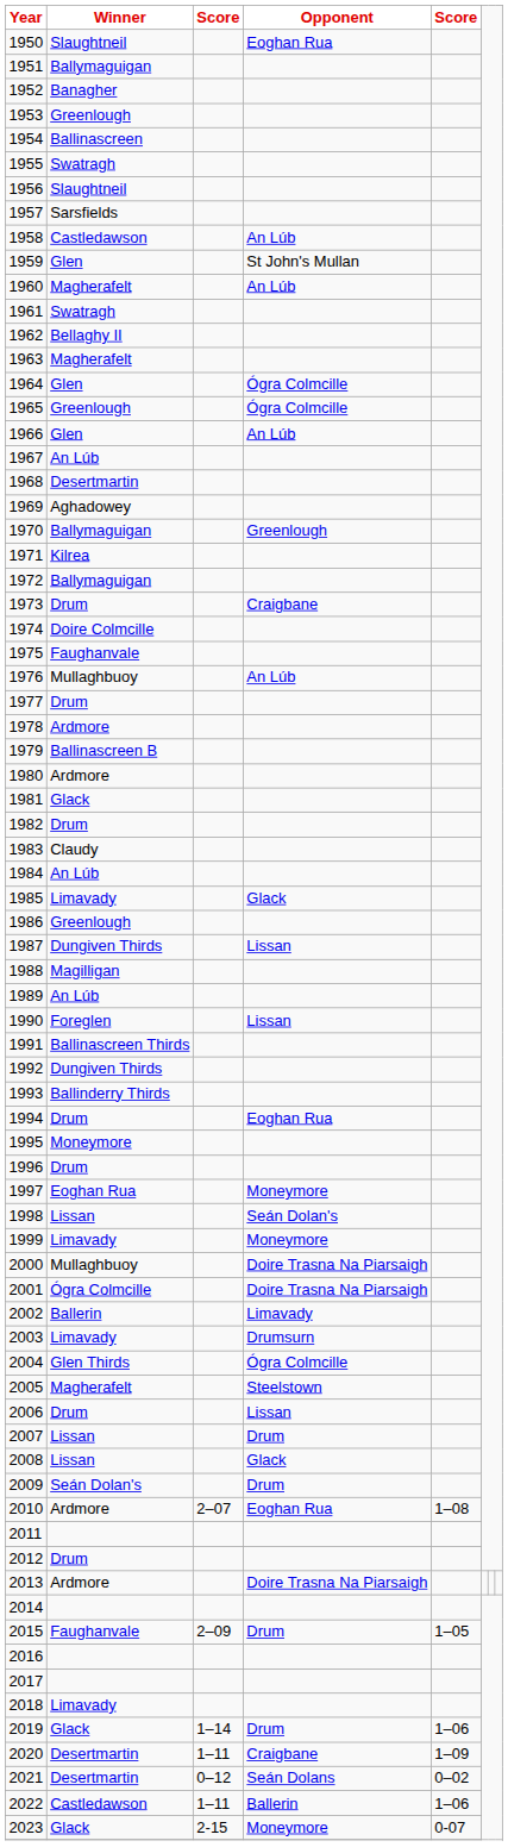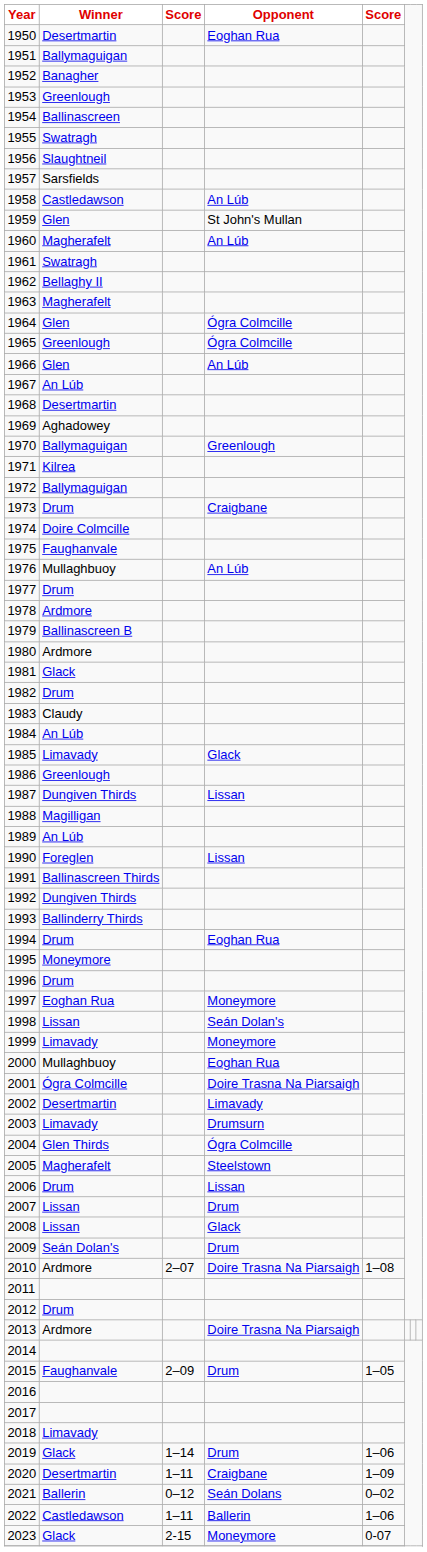1950 | Winner: Slaughtneil -> Desertmartin
2000 | Opponent: Doire Trasna Na Piarsaigh -> Eoghan Rua
2002 | Winner: Ballerin -> Desertmartin
2010 | Opponent: Eoghan Rua -> Doire Trasna Na Piarsaigh
2021 | Winner: Desertmartin -> Ballerin
